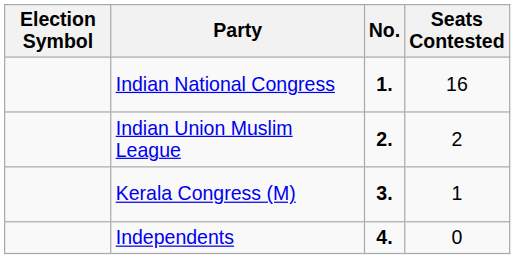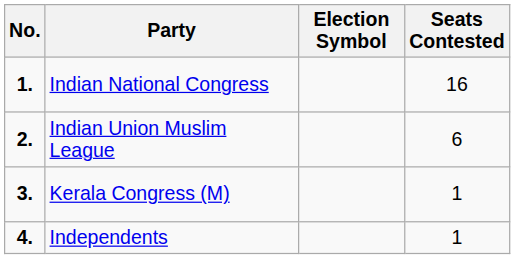columns swapped: No. <-> Election Symbol
Indian Union Muslim League | Seats Contested: 2 -> 6
Independents | Seats Contested: 0 -> 1
